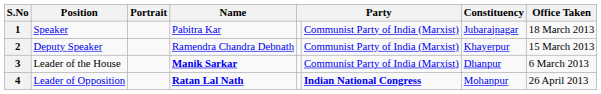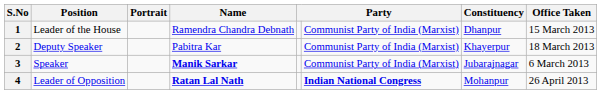1 | Position: Speaker -> Leader of the House
1 | Name: Pabitra Kar -> Ramendra Chandra Debnath
1 | Constituency: Jubarajnagar -> Dhanpur
1 | Office Taken: 18 March 2013 -> 15 March 2013
2 | Name: Ramendra Chandra Debnath -> Pabitra Kar
2 | Office Taken: 15 March 2013 -> 18 March 2013
3 | Position: Leader of the House -> Speaker
3 | Constituency: Dhanpur -> Jubarajnagar
